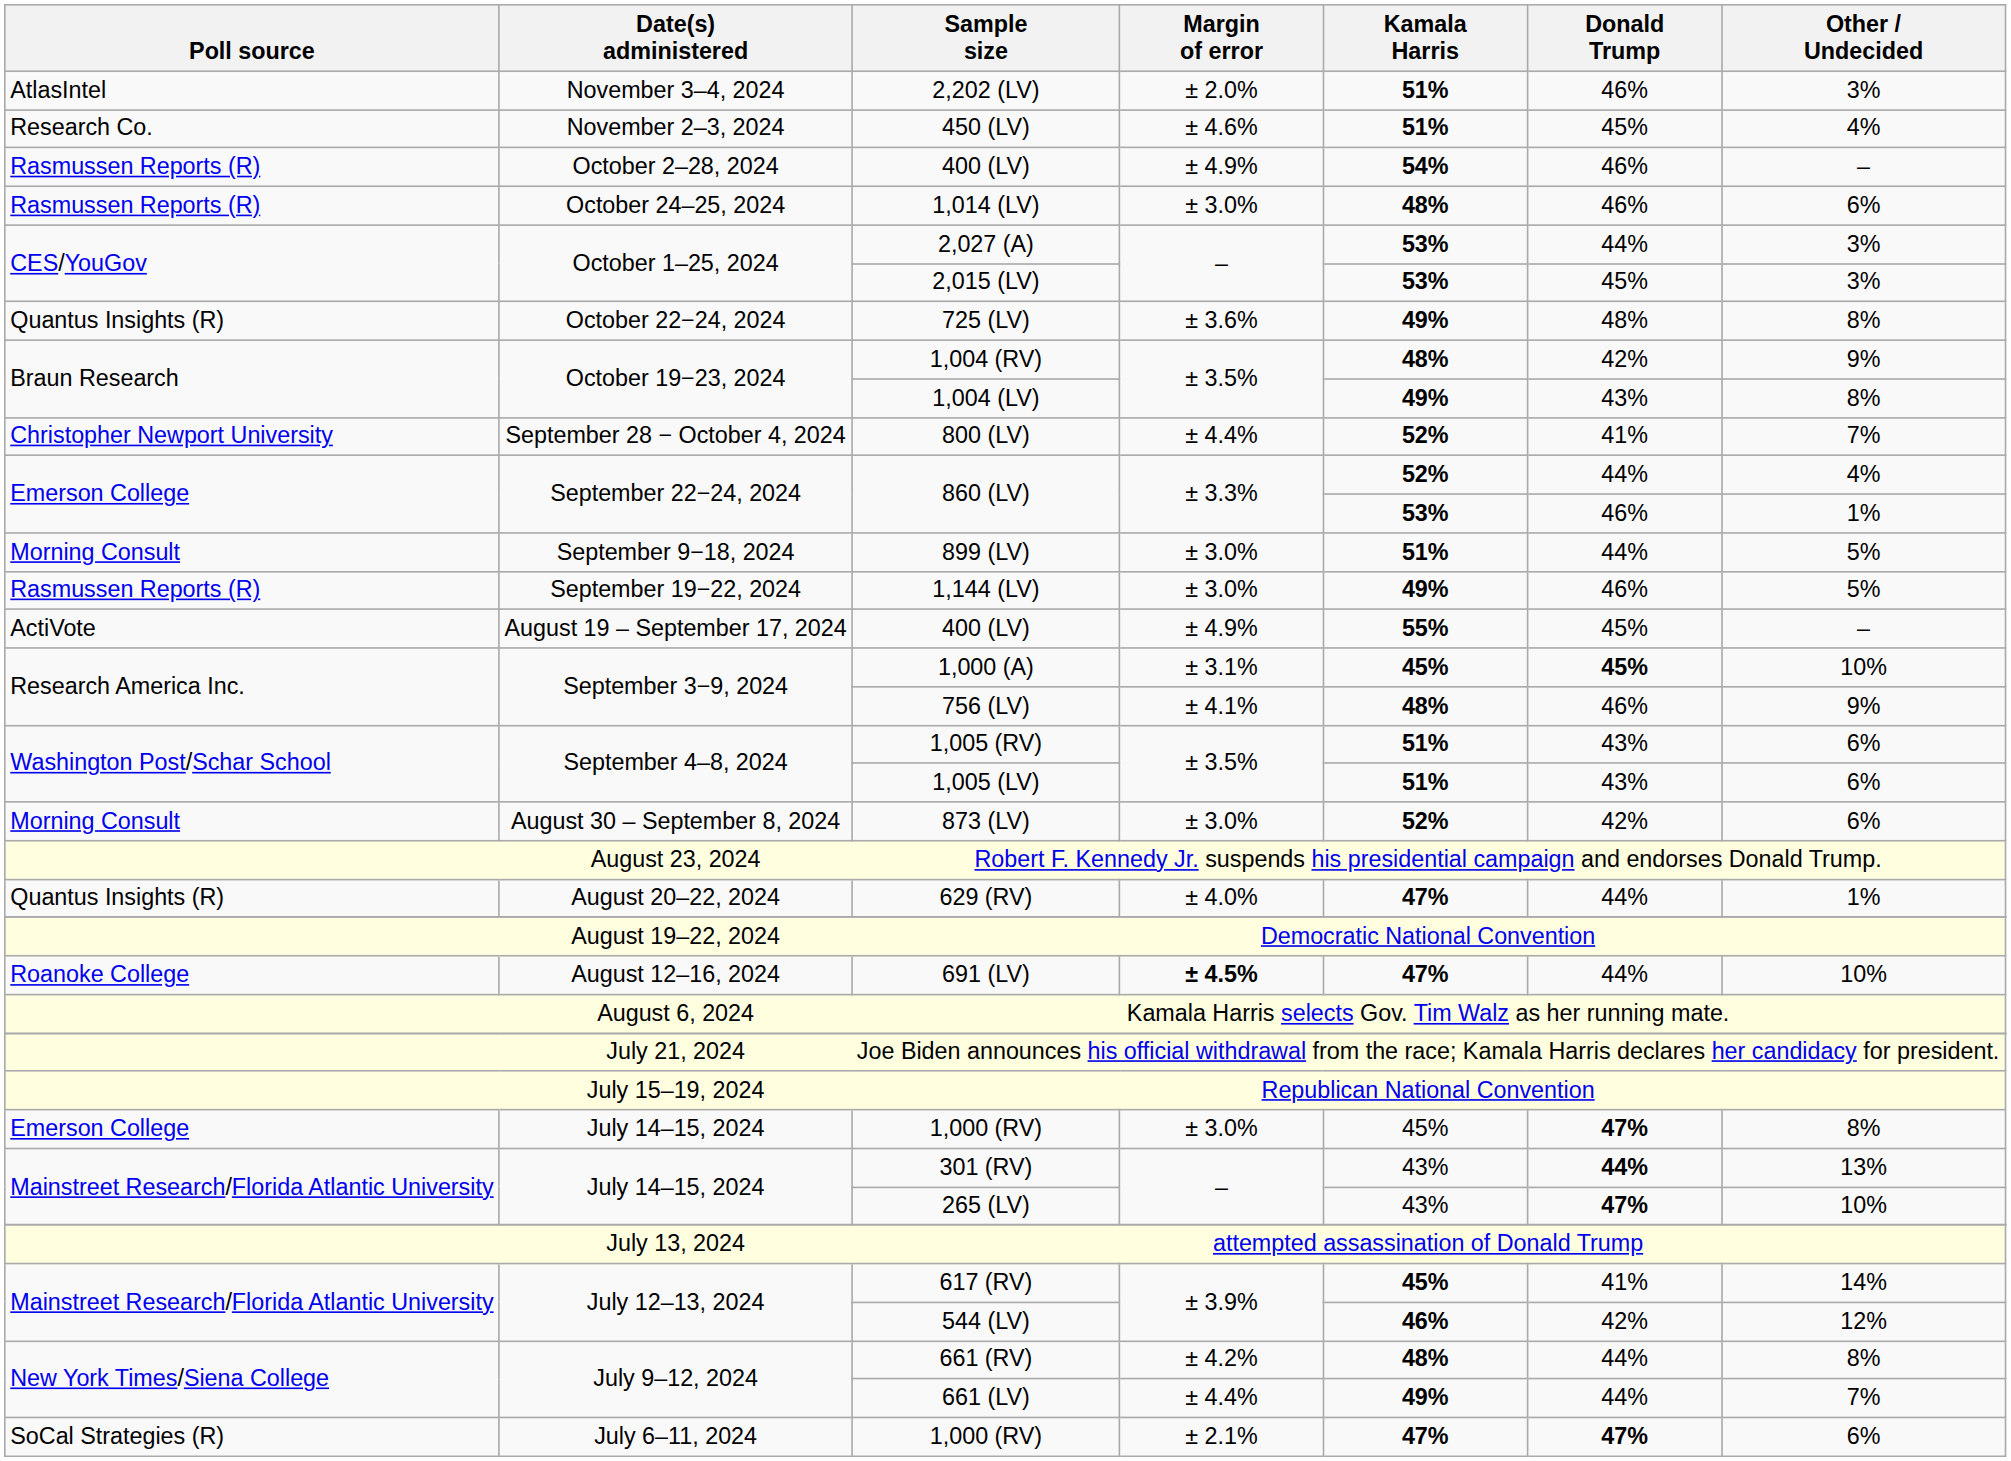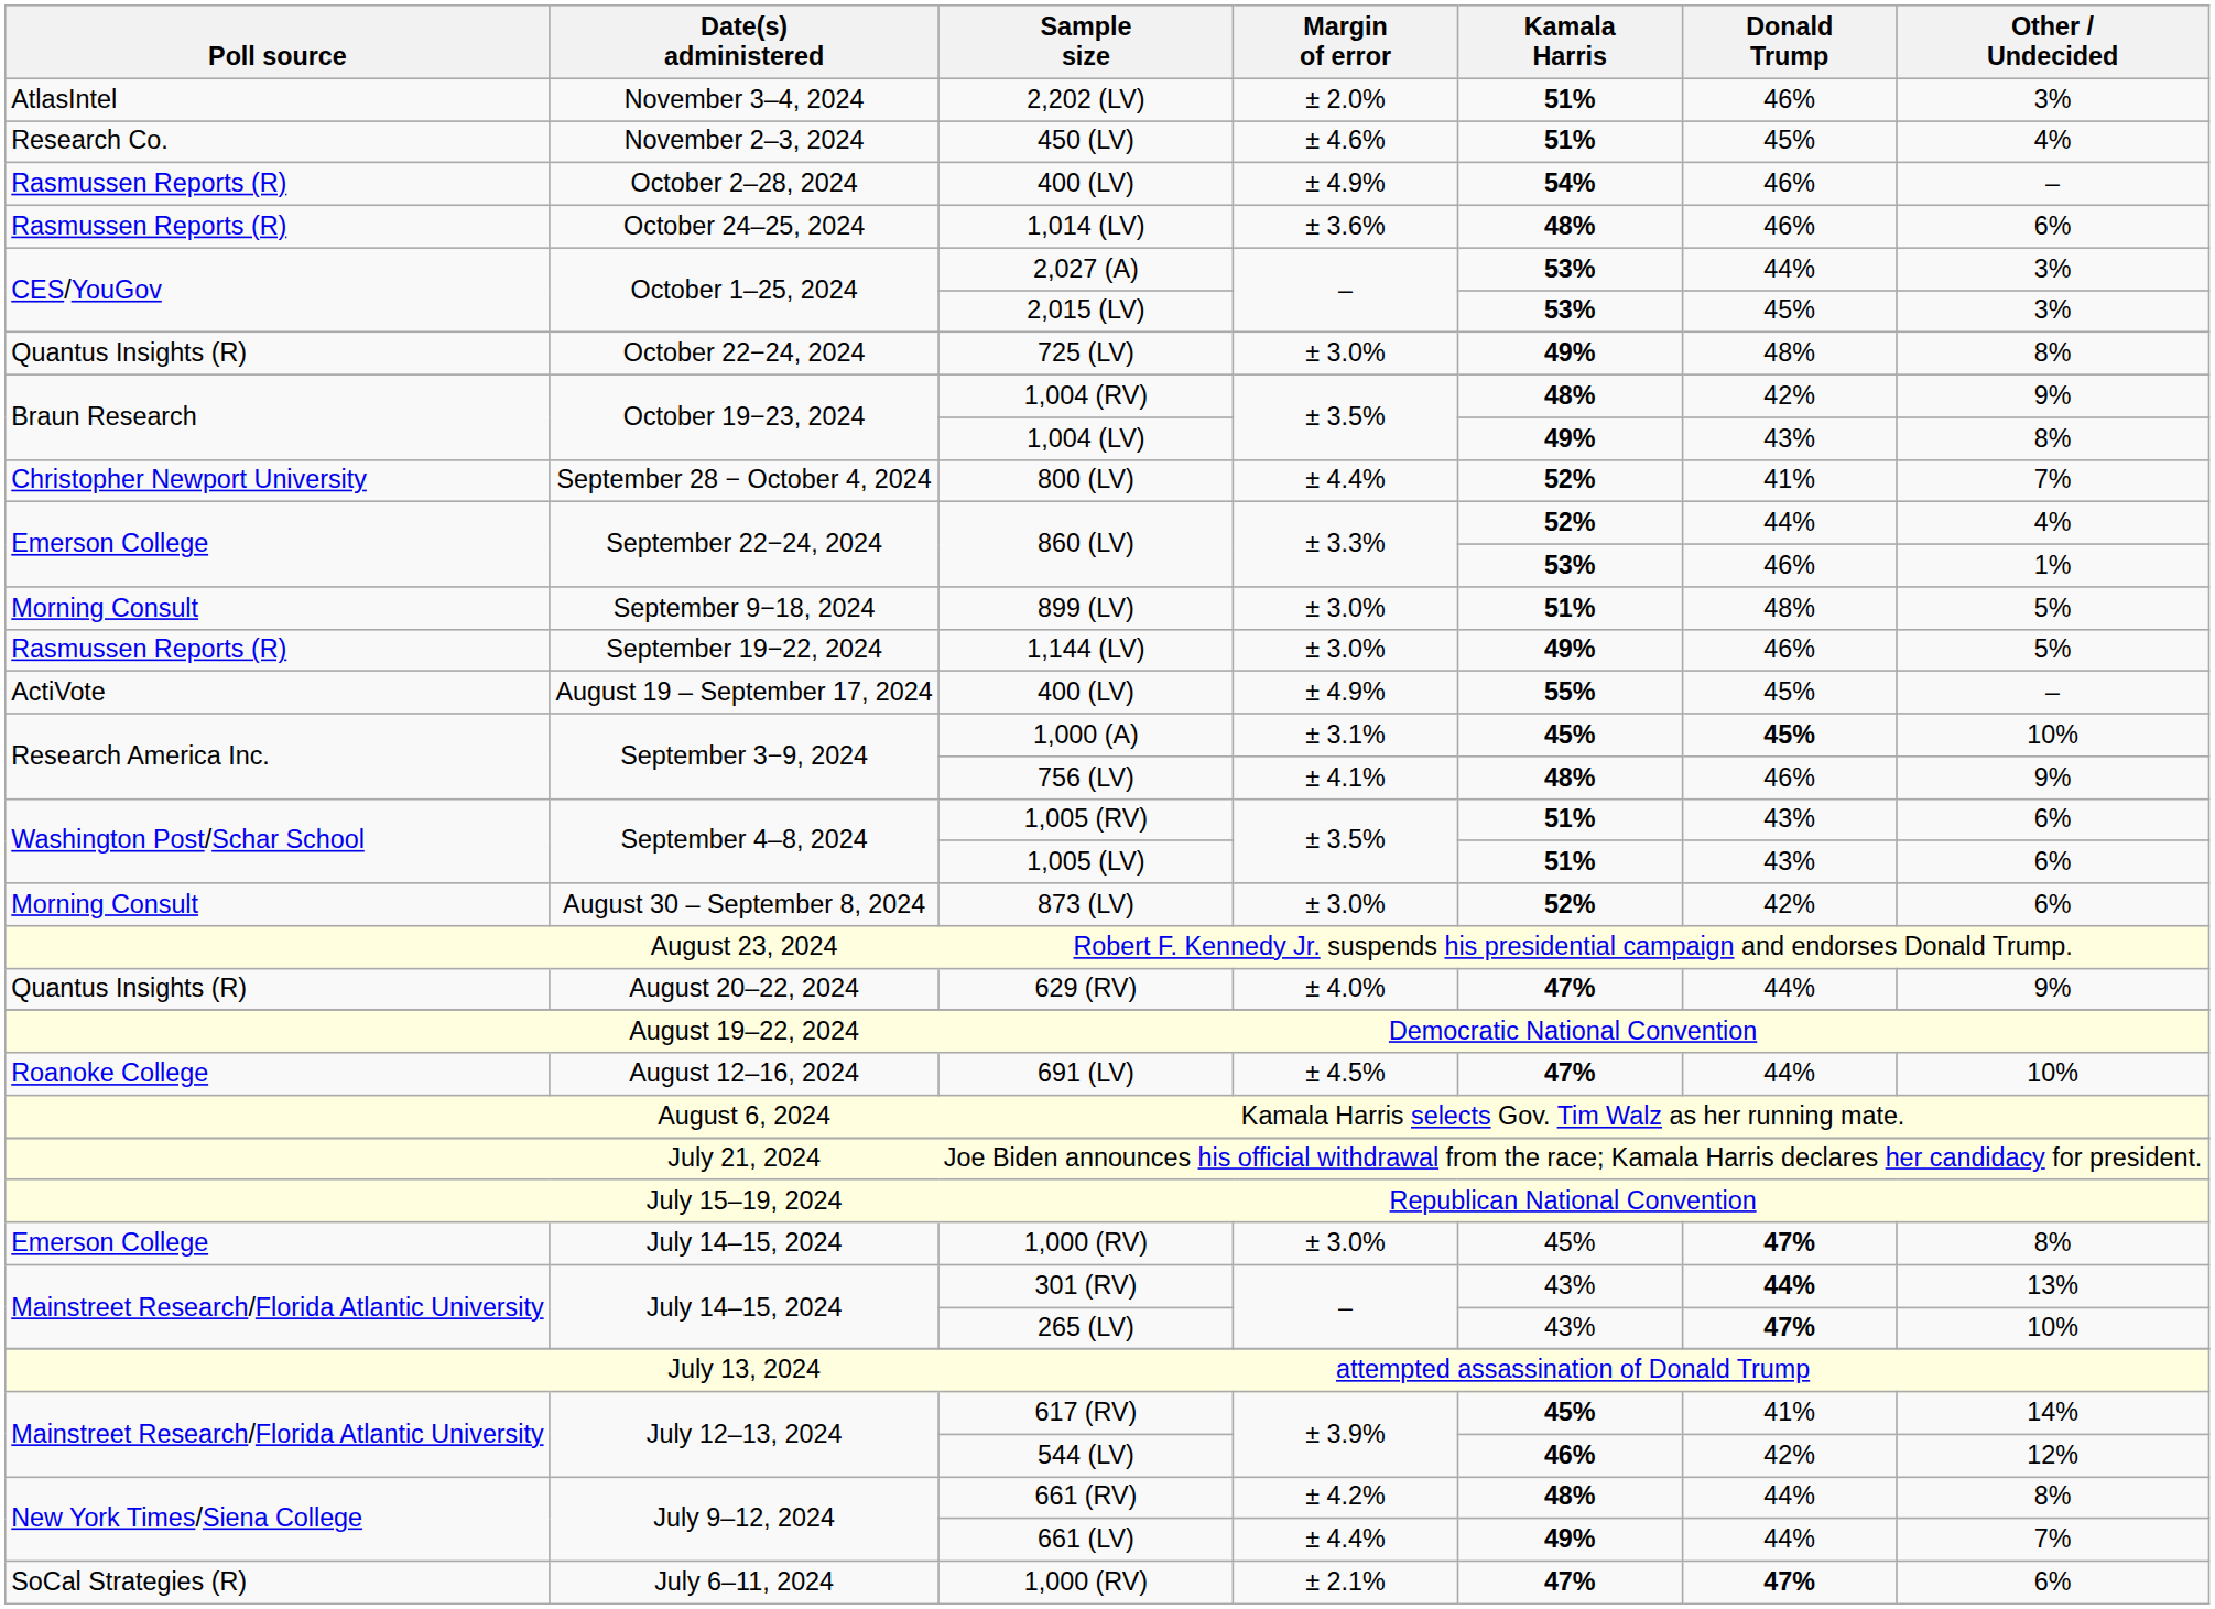1,014 (LV) | Margin of error: ± 3.0% -> ± 3.6%
725 (LV) | Margin of error: ± 3.6% -> ± 3.0%
899 (LV) | Donald Trump: 44% -> 48%
629 (RV) | Other / Undecided: 1% -> 9%
691 (LV) | Margin of error: bold -> normal
